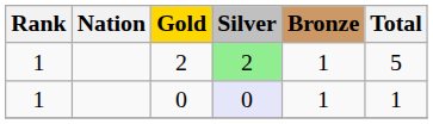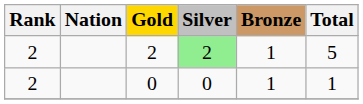row 2 | Rank: 1 -> 2
row 3 | Rank: 1 -> 2
row 3 | Silver: lavender background -> no background
